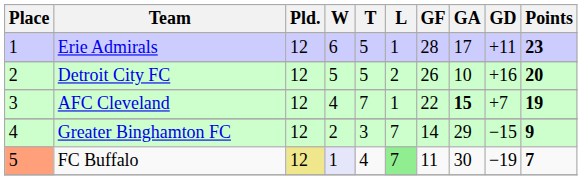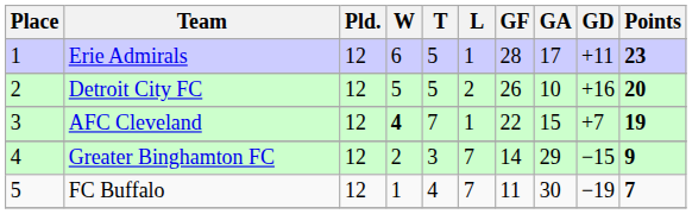AFC Cleveland | W: normal -> bold
AFC Cleveland | GA: bold -> normal
FC Buffalo | Place: lightsalmon background -> no background
FC Buffalo | Pld.: khaki background -> no background
FC Buffalo | W: lavender background -> no background
FC Buffalo | L: lightgreen background -> no background
